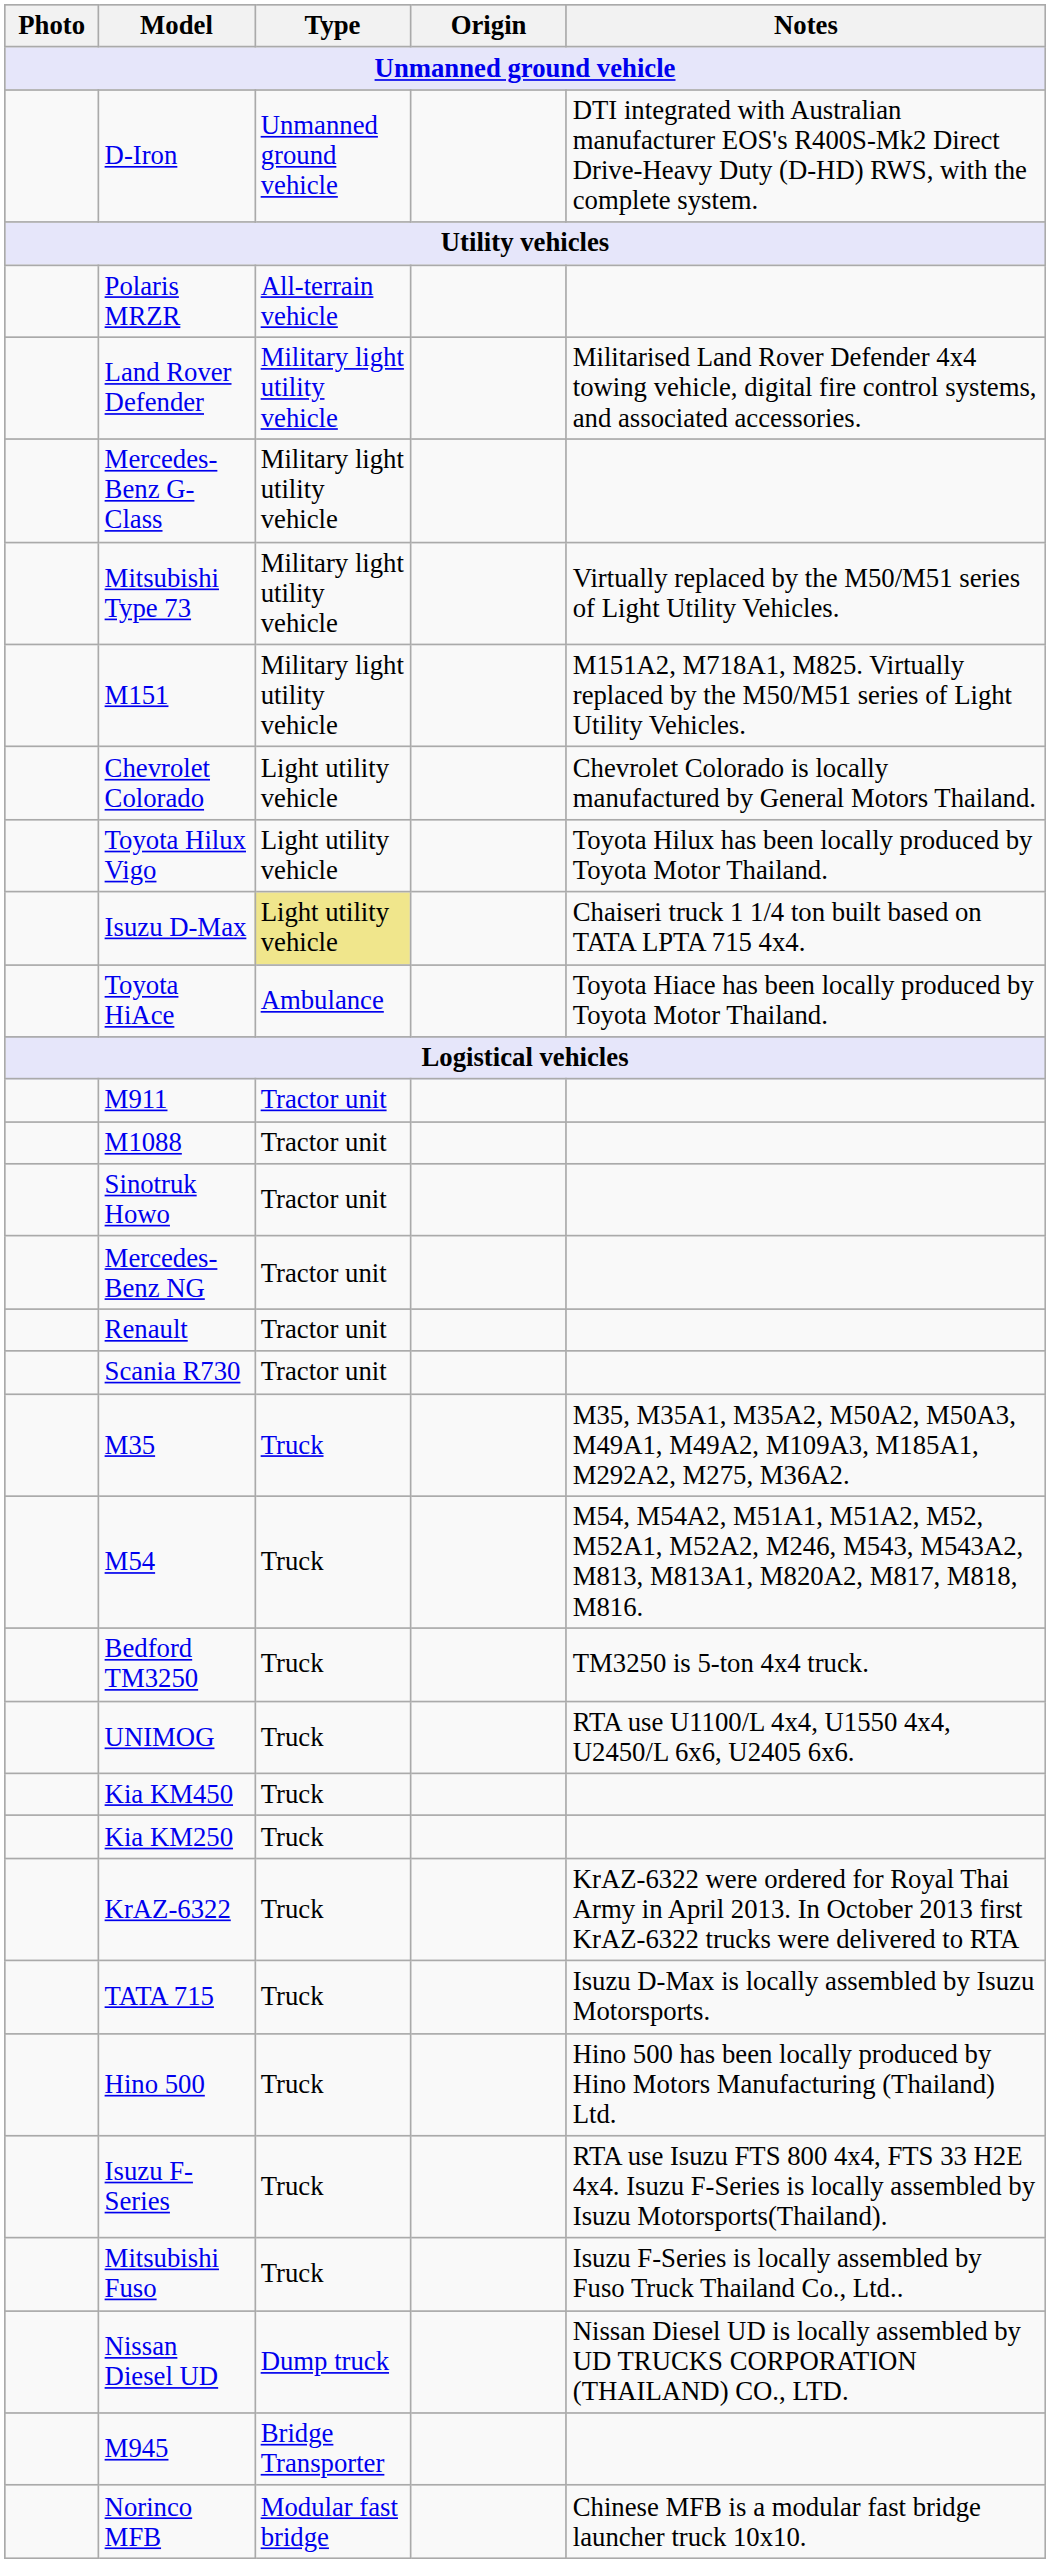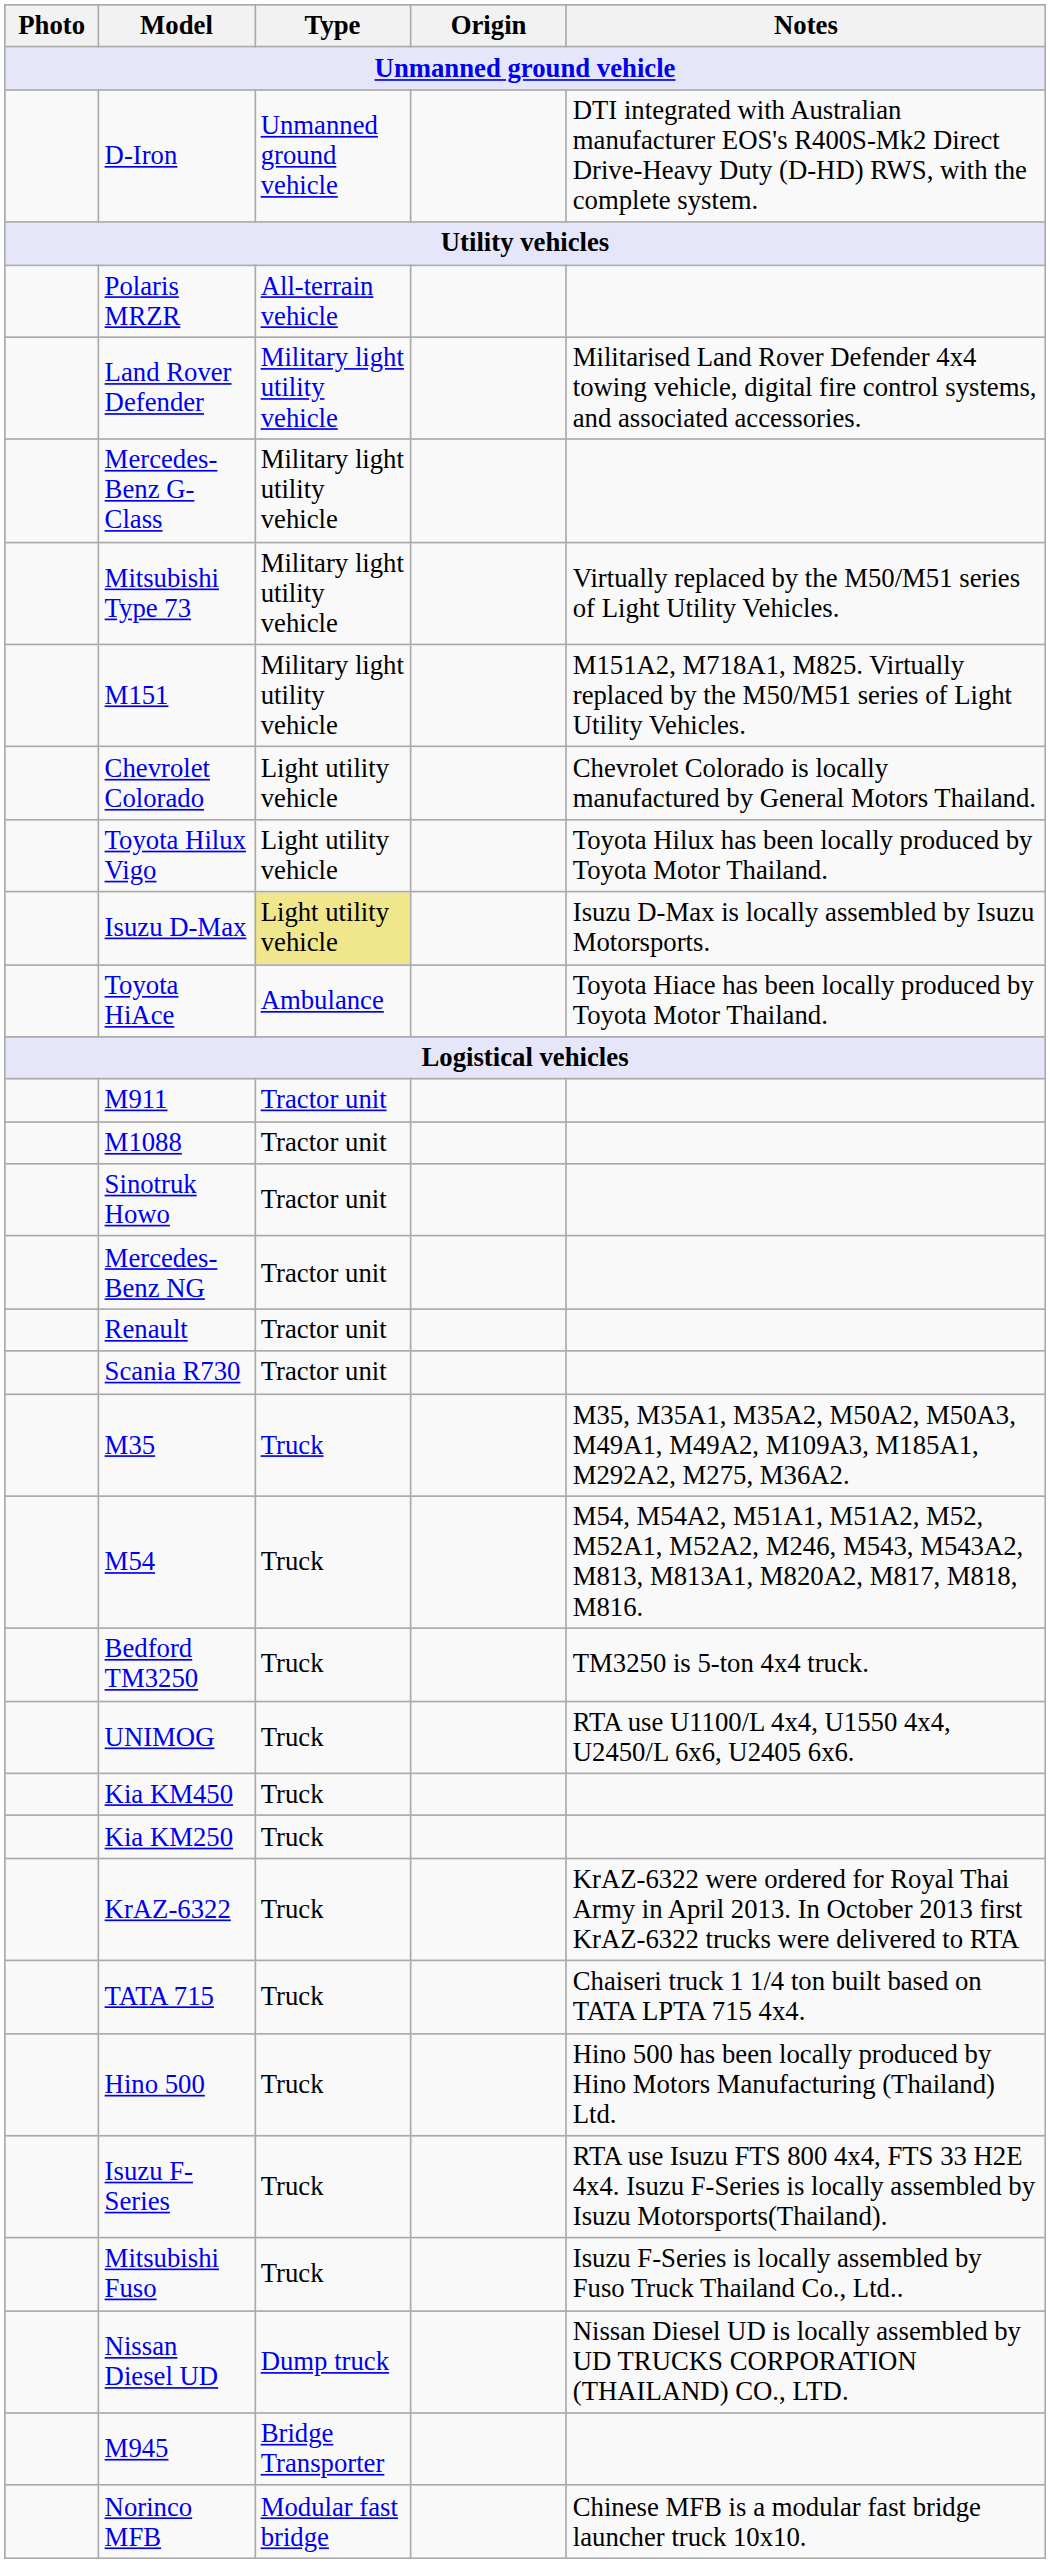Isuzu D-Max | Notes: Chaiseri truck 1 1/4 ton built based on TATA LPTA 715 4x4. -> Isuzu D-Max is locally assembled by Isuzu Motorsports.
TATA 715 | Notes: Isuzu D-Max is locally assembled by Isuzu Motorsports. -> Chaiseri truck 1 1/4 ton built based on TATA LPTA 715 4x4.
